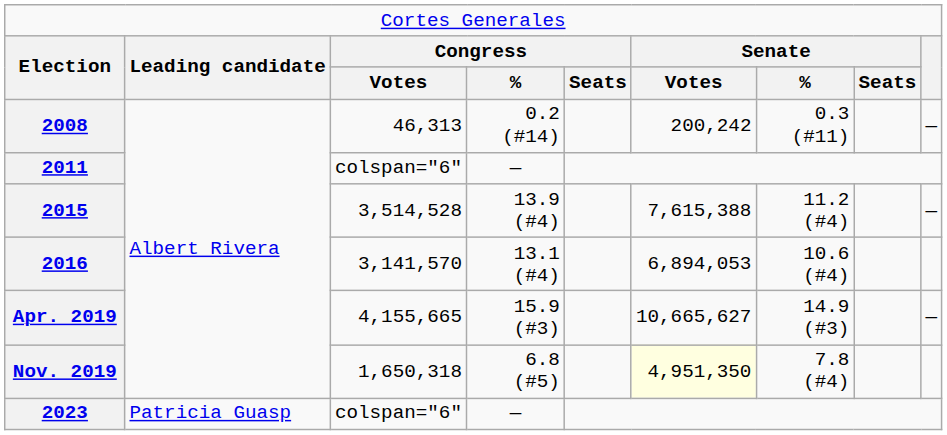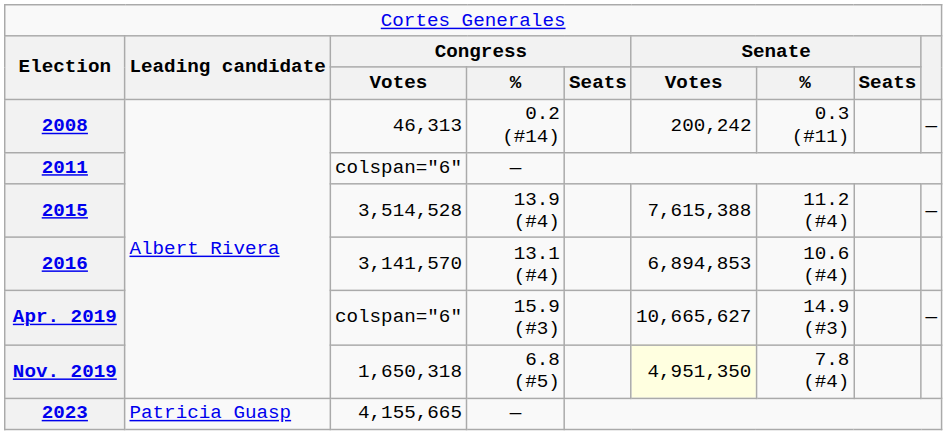2016 | column 6: 6,894,053 -> 6,894,853
Apr. 2019 | column 3: 4,155,665 -> colspan="6"
2023 | column 3: colspan="6" -> 4,155,665
